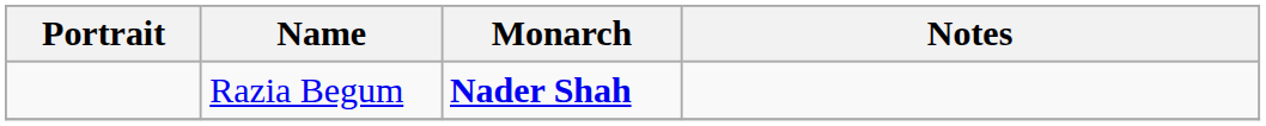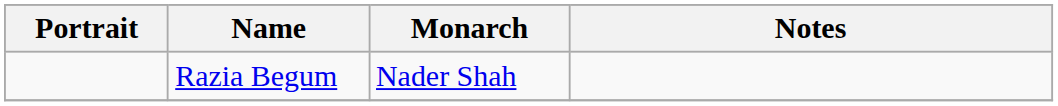Razia Begum | Monarch: bold -> normal
